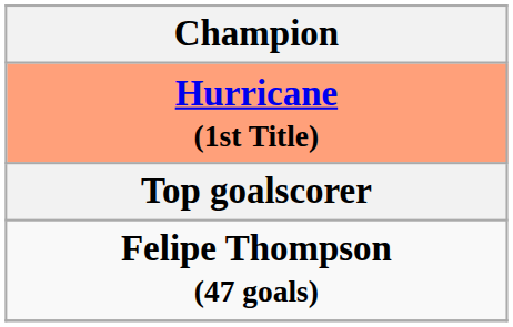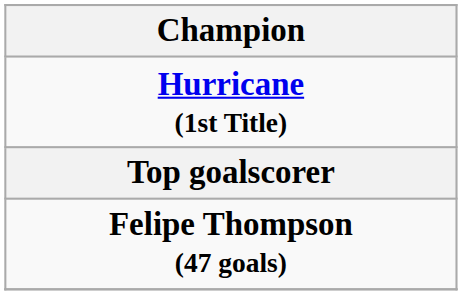row 2 | column 1: lightsalmon background -> no background
